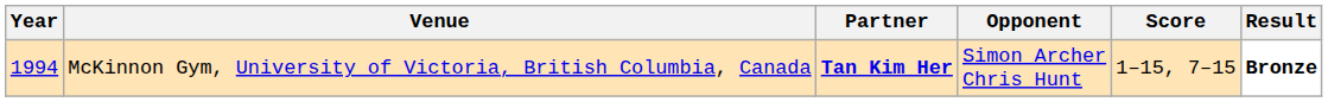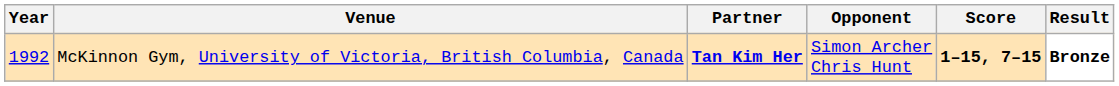row 2 | Year: 1994 -> 1992
row 2 | Score: normal -> bold
